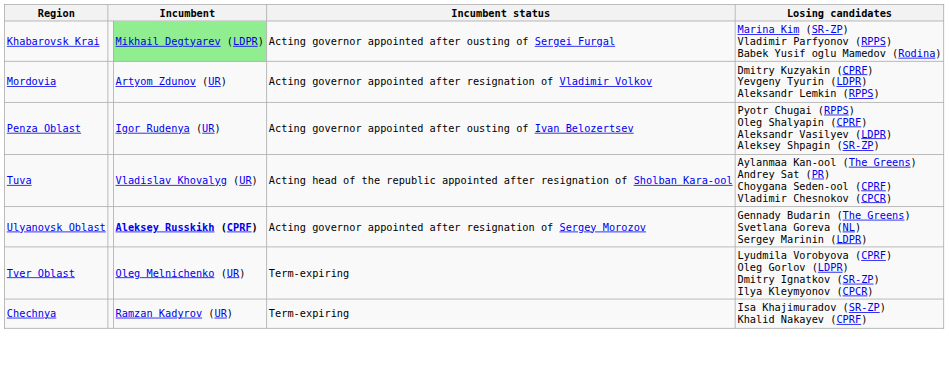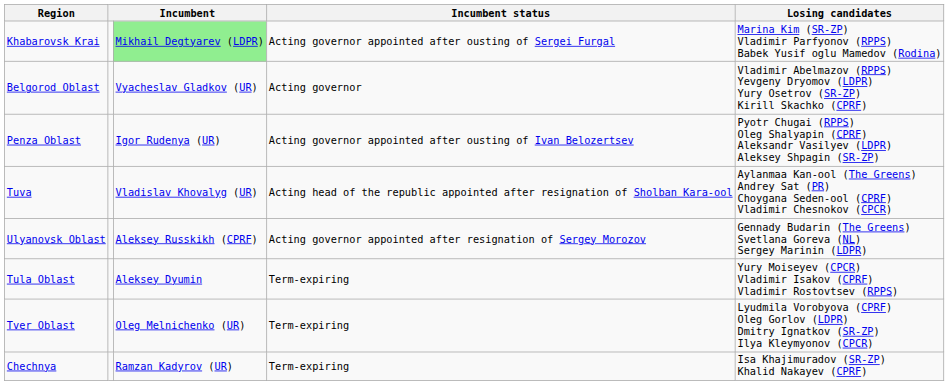+ row: Belgorod Oblast | Vyacheslav Gladkov (UR) | Acting governor | Vladimir Abelmazov (RPPS) Yevgeny Dryomov (LDPR) Yury Osetrov (SR-ZP) Kirill Skachko (CPRF)
- row: Mordovia | Artyom Zdunov (UR) | Acting governor appointed after resignation of Vladimir Volkov | Dmitry Kuzyakin (CPRF) Yevgeny Tyurin (LDPR) Aleksandr Lemkin (RPPS)
Ulyanovsk Oblast | column 3: bold -> normal
+ row: Tula Oblast | Aleksey Dyumin | Term-expiring | Yury Moiseyev (CPCR) Vladimir Isakov (CPRF) Vladimir Rostovtsev (RPPS)
